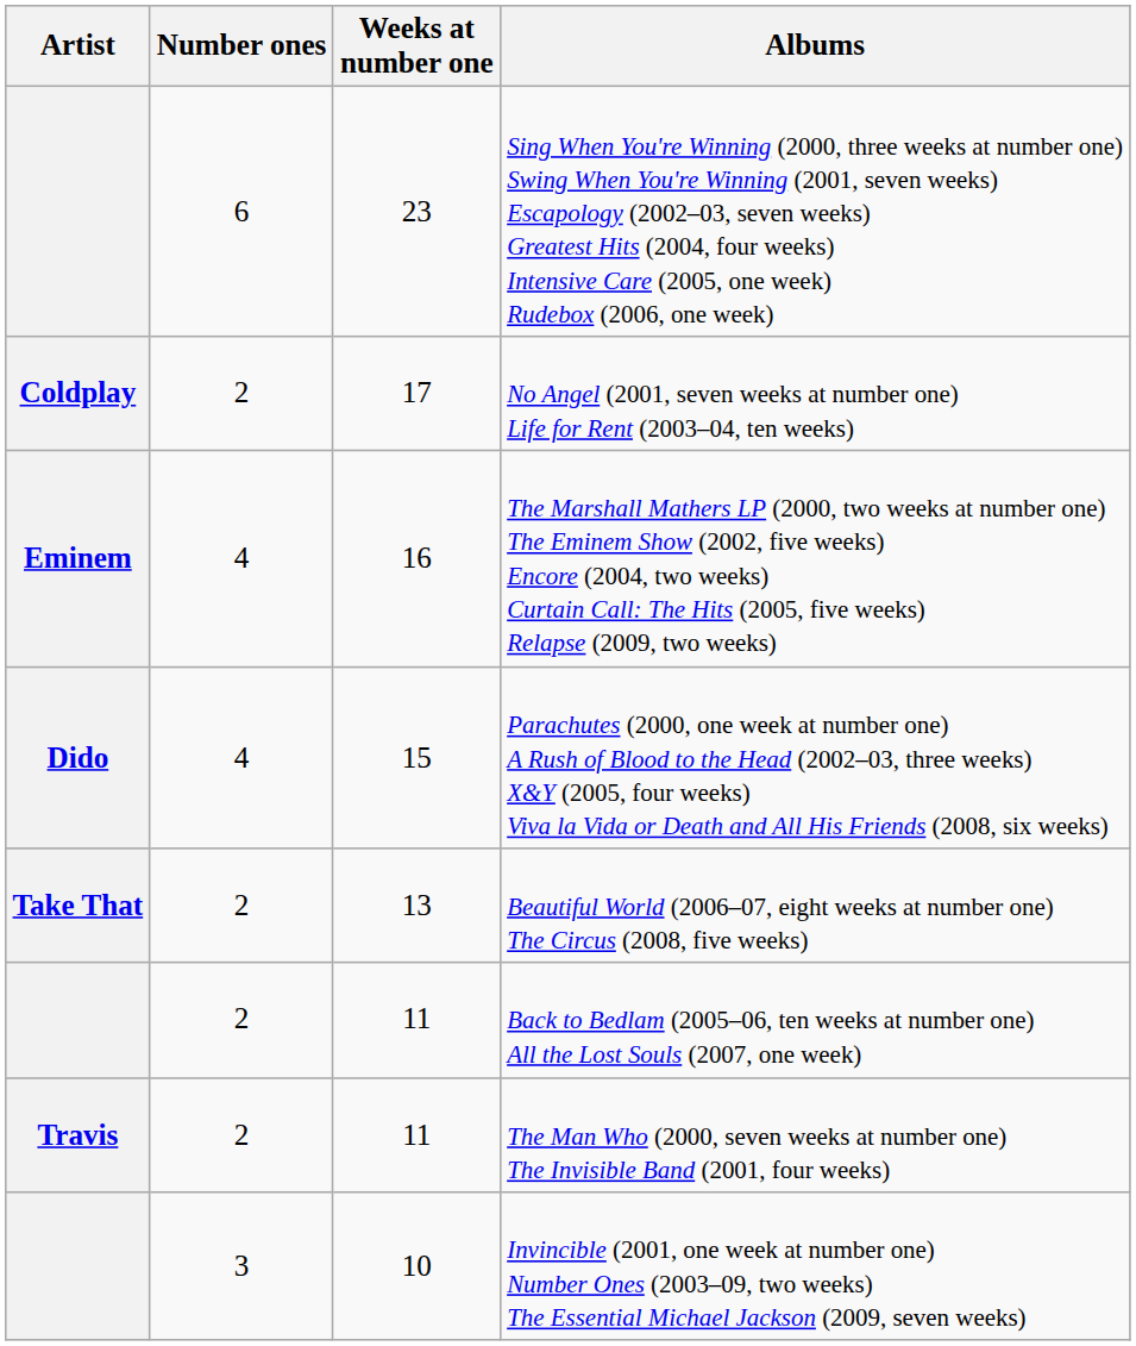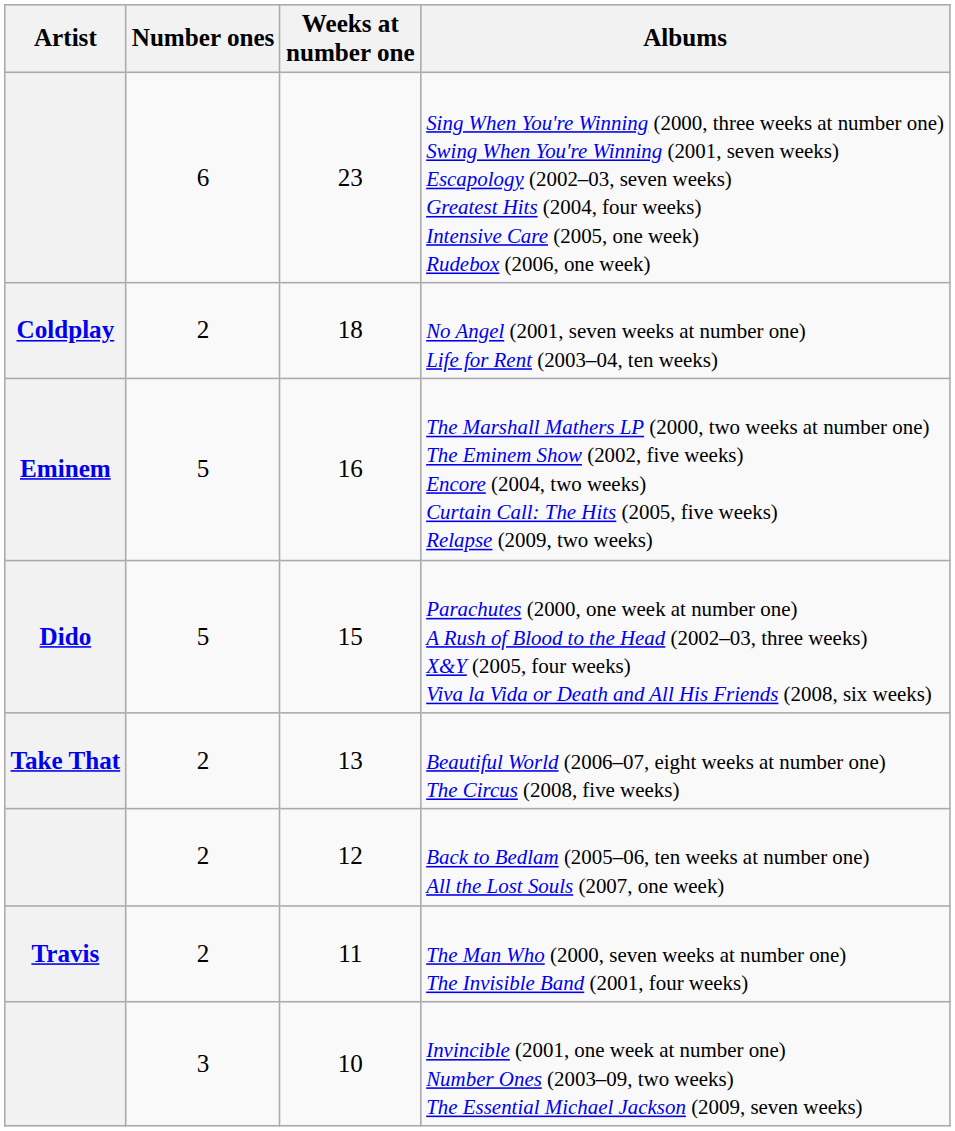row 3 | Weeks at number one: 17 -> 18
row 4 | Number ones: 4 -> 5
row 5 | Number ones: 4 -> 5
row 7 | Weeks at number one: 11 -> 12
